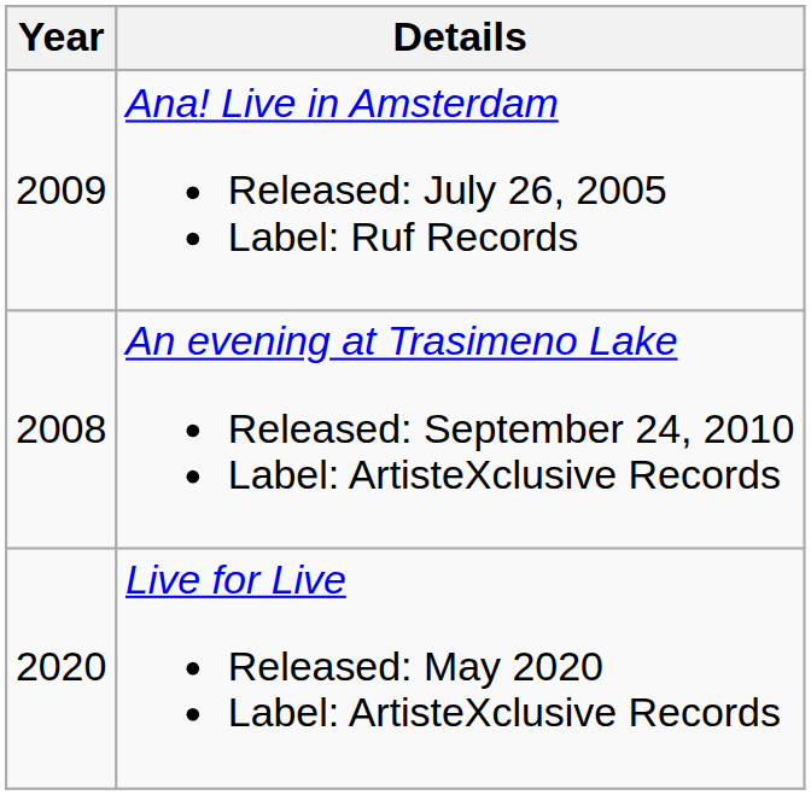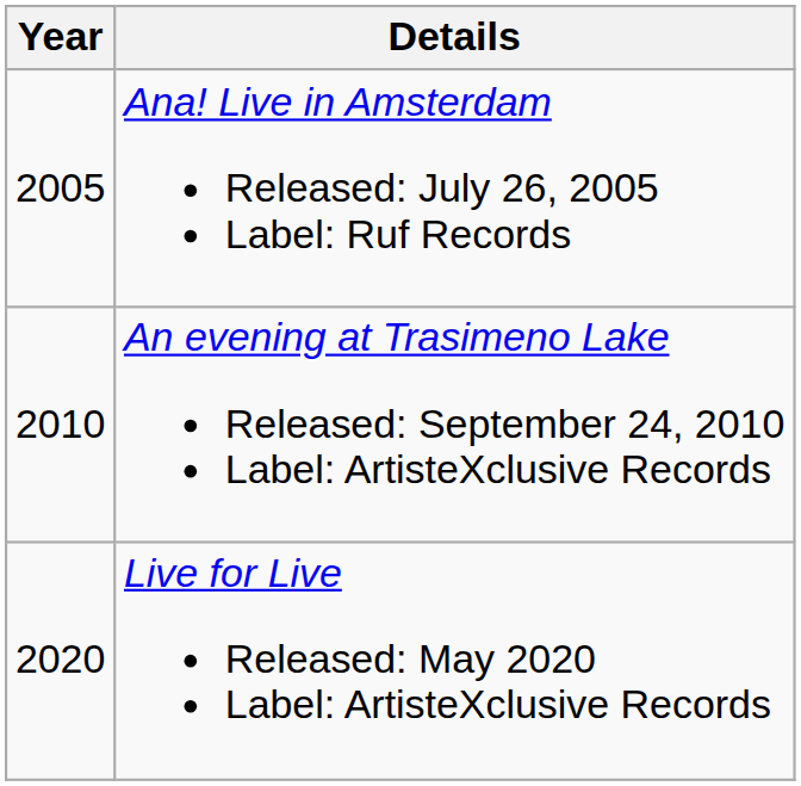row 2 | Year: 2009 -> 2005
row 3 | Year: 2008 -> 2010
